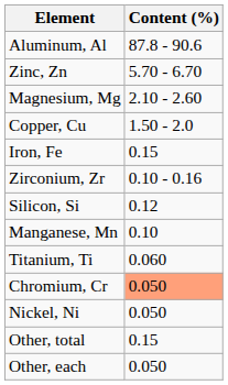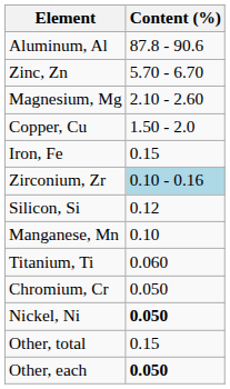Zirconium, Zr | Content (%): no background -> lightblue background
Chromium, Cr | Content (%): lightsalmon background -> no background
Nickel, Ni | Content (%): normal -> bold
Other, each | Content (%): normal -> bold
